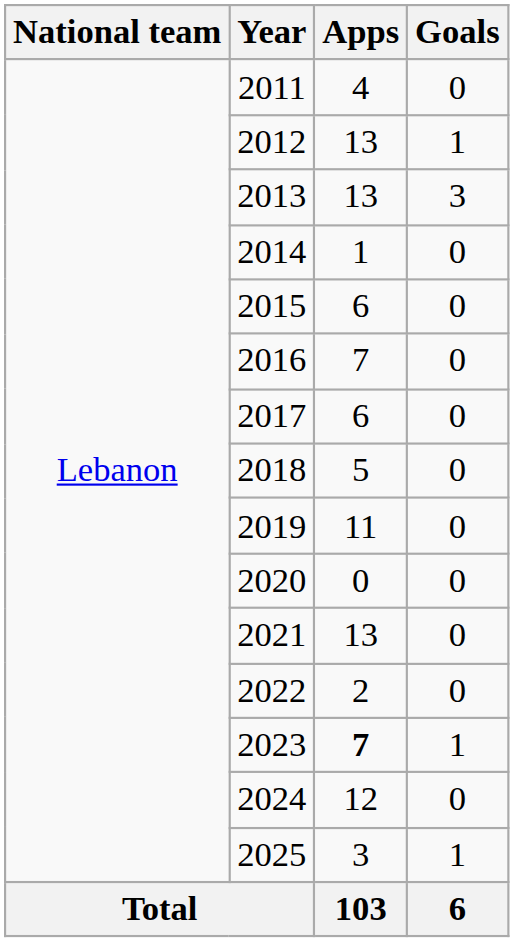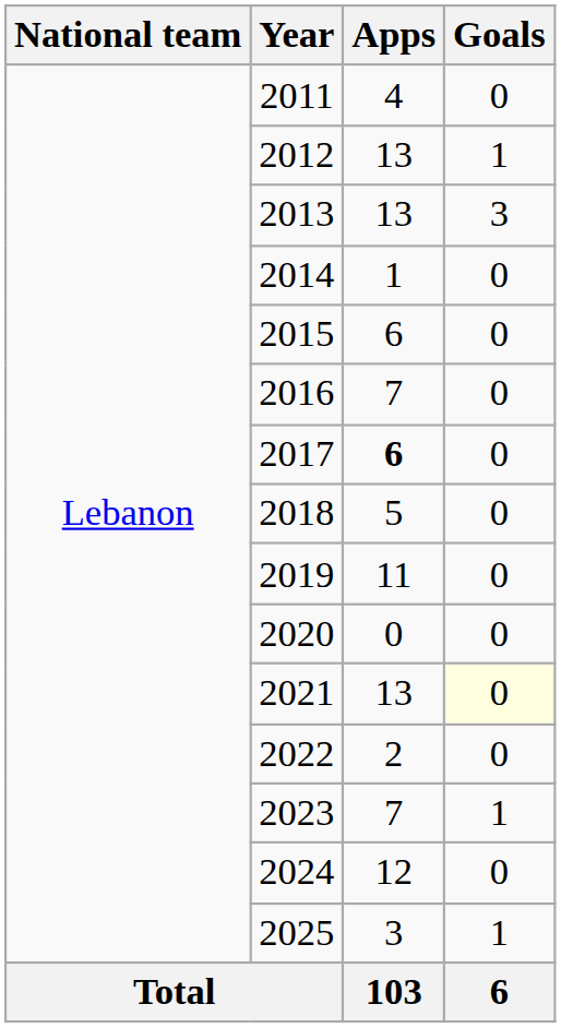2017 | Apps: normal -> bold
2021 | Goals: no background -> lightyellow background
2023 | Apps: bold -> normal
